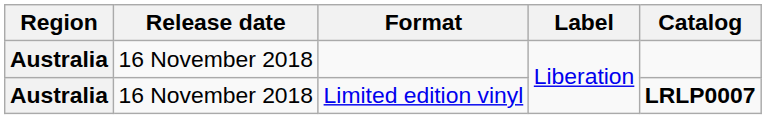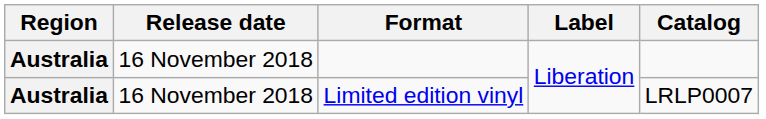Limited edition vinyl | Catalog: bold -> normal
